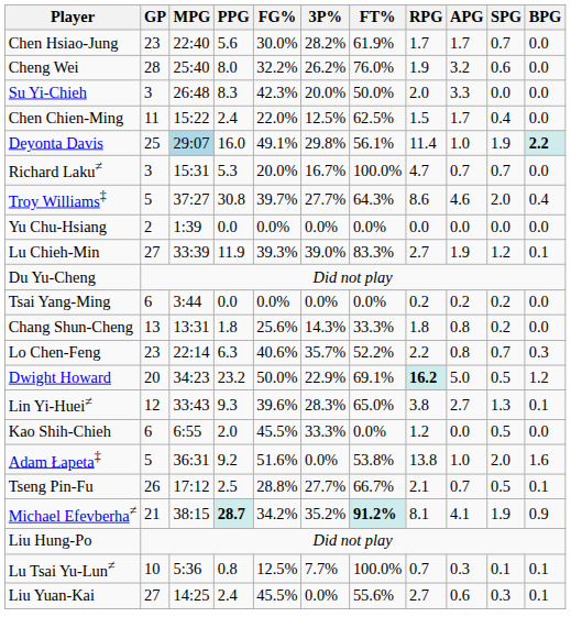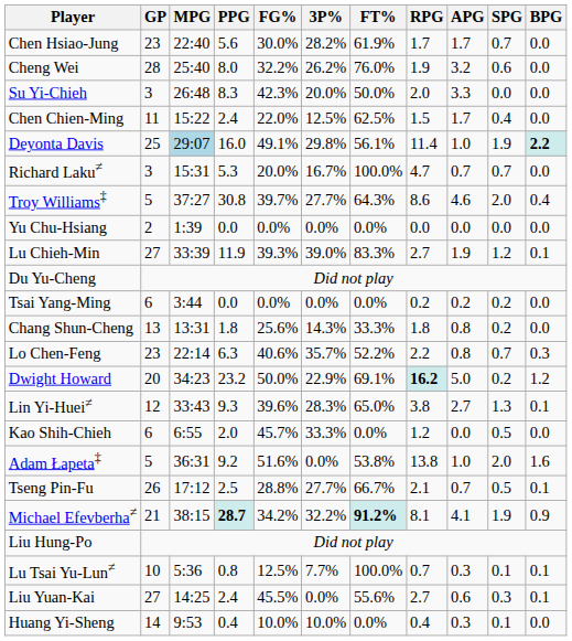Dwight Howard | SPG: 0.5 -> 0.2
Kao Shih-Chieh | FG%: 45.5% -> 45.7%
Michael Efevberha≠ | 3P%: 35.2% -> 32.2%
+ row: Huang Yi-Sheng | 14 | 9:53 | 0.4 | 10.0% | 10.0% | 0.0% | 0.4 | 0.3 | 0.1 | 0.0
